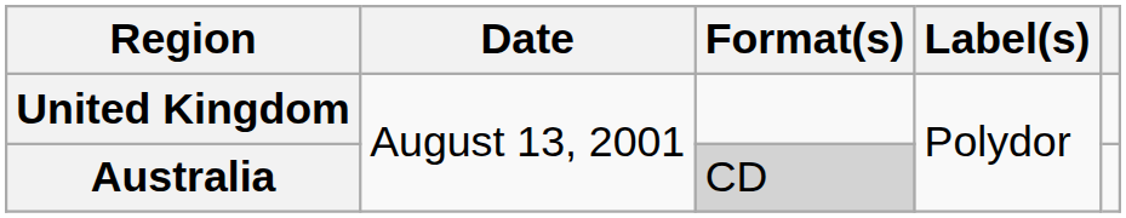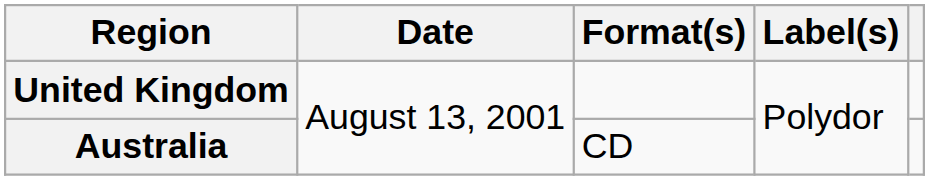Australia | Format(s): lightgrey background -> no background
